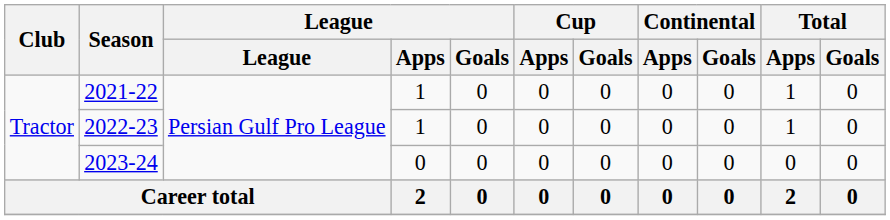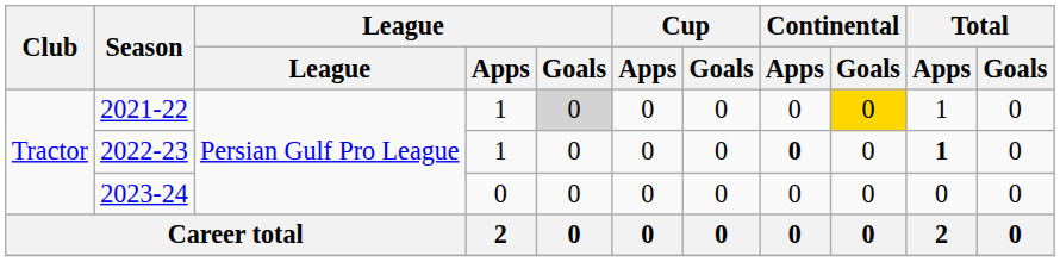2021-22 | League / Goals: no background -> lightgrey background
2021-22 | Continental / Goals: no background -> gold background
2022-23 | Continental / Apps: normal -> bold
2022-23 | Total / Apps: normal -> bold
